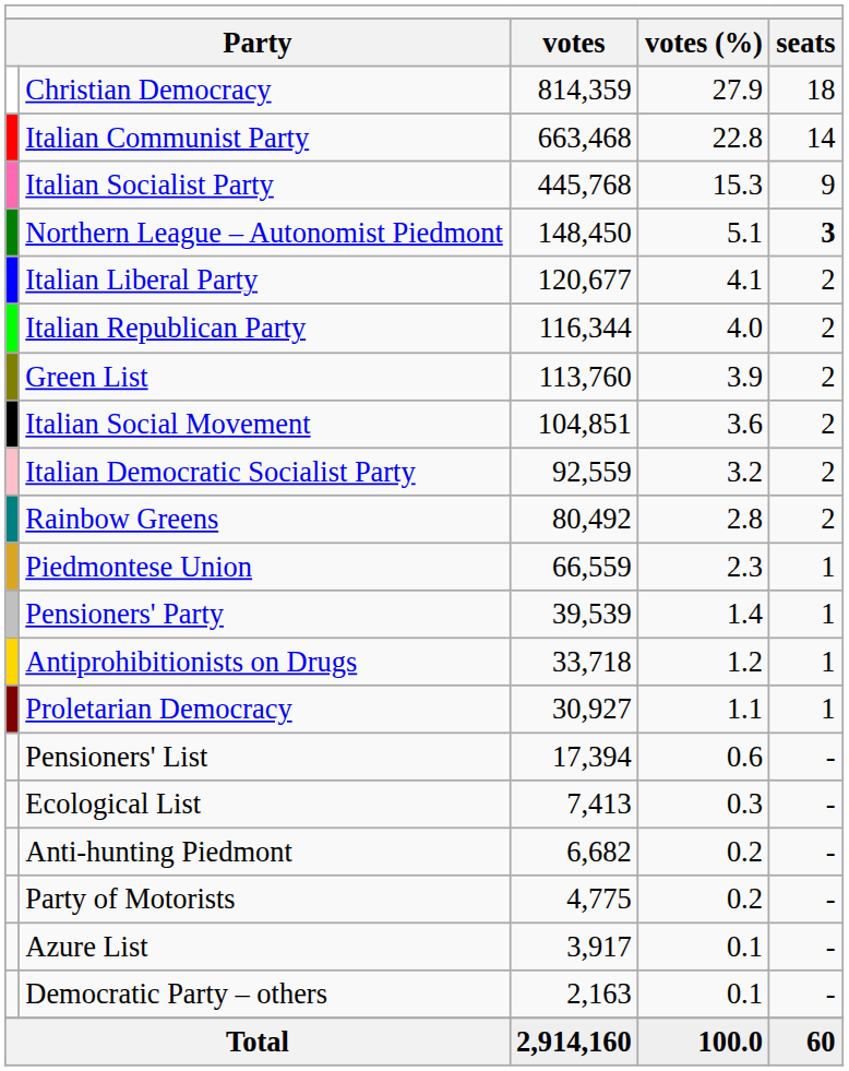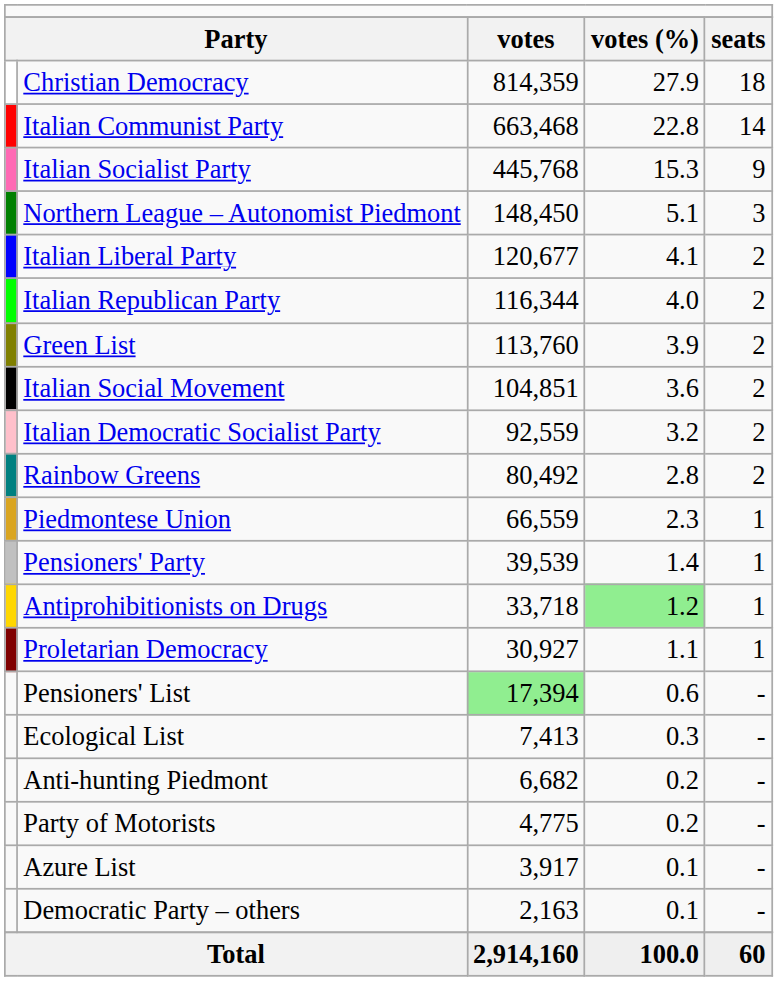Northern League – Autonomist Piedmont | column 5: bold -> normal
Antiprohibitionists on Drugs | column 4: no background -> lightgreen background
Pensioners' List | column 3: no background -> lightgreen background
